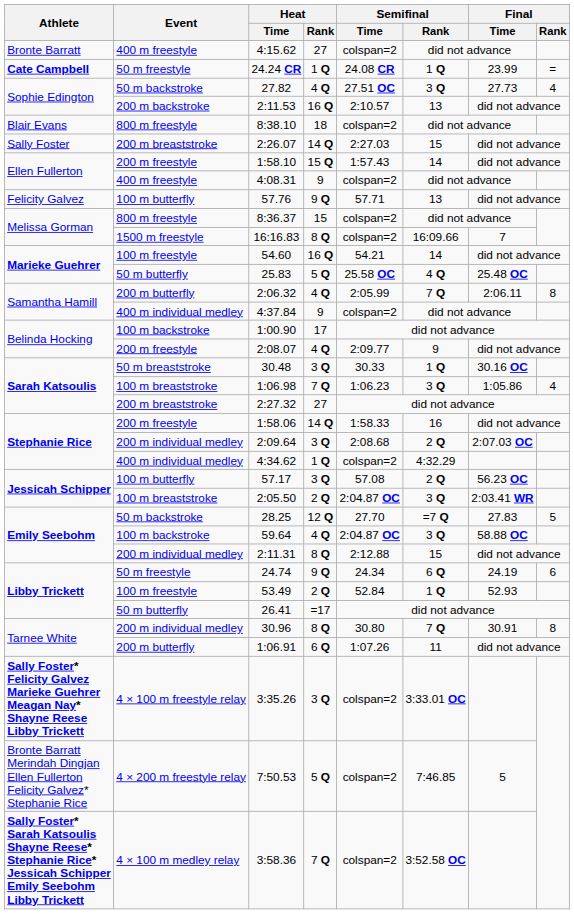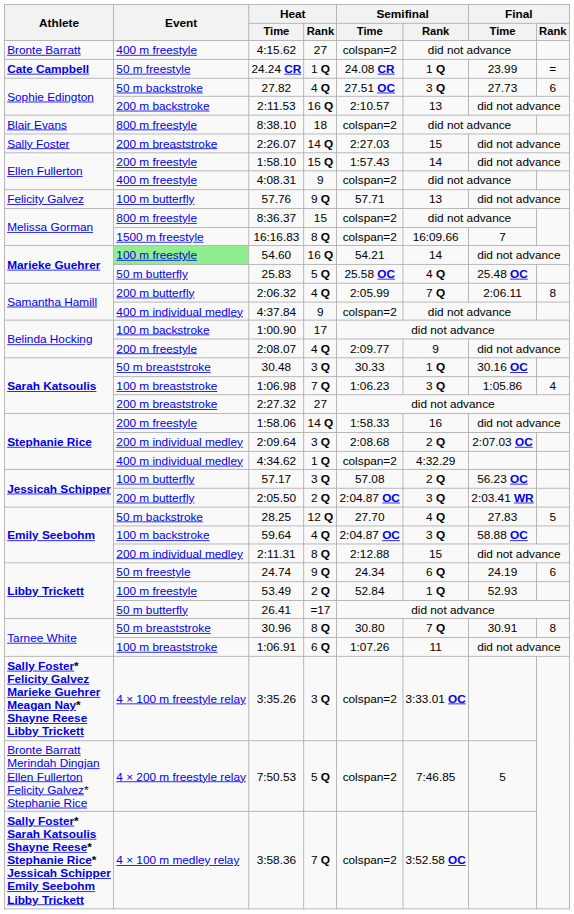27.82 | Final / Rank: 4 -> 6
54.60 | Event: no background -> lightgreen background
2:05.50 | Event: 100 m breaststroke -> 200 m butterfly
28.25 | Semifinal / Rank: =7 Q -> 4 Q
30.96 | Event: 200 m individual medley -> 50 m breaststroke
1:06.91 | Event: 200 m butterfly -> 100 m breaststroke
